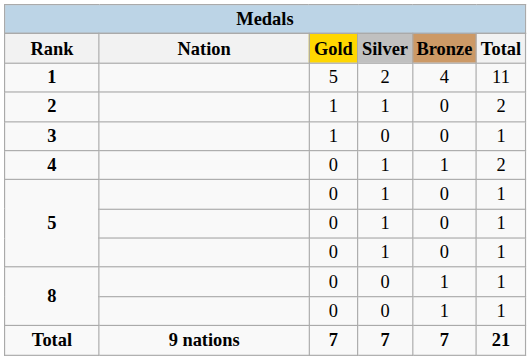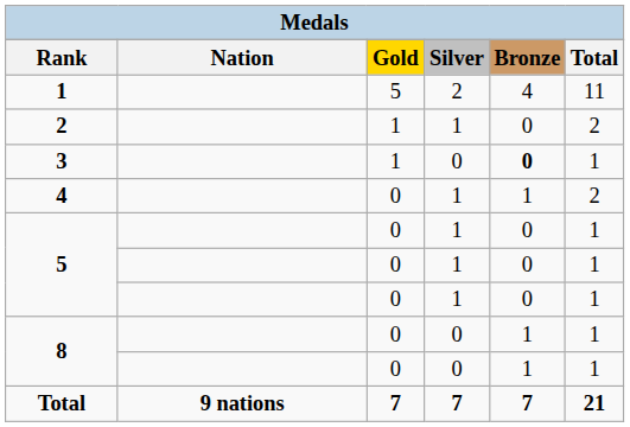3 | column 5: normal -> bold
